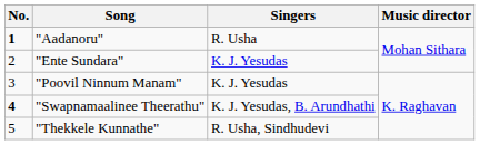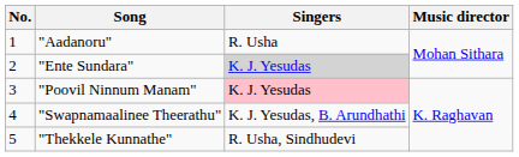"Aadanoru" | No.: bold -> normal
"Ente Sundara" | Singers: no background -> lightgrey background
"Poovil Ninnum Manam" | Singers: no background -> pink background
"Swapnamaalinee Theerathu" | No.: bold -> normal
